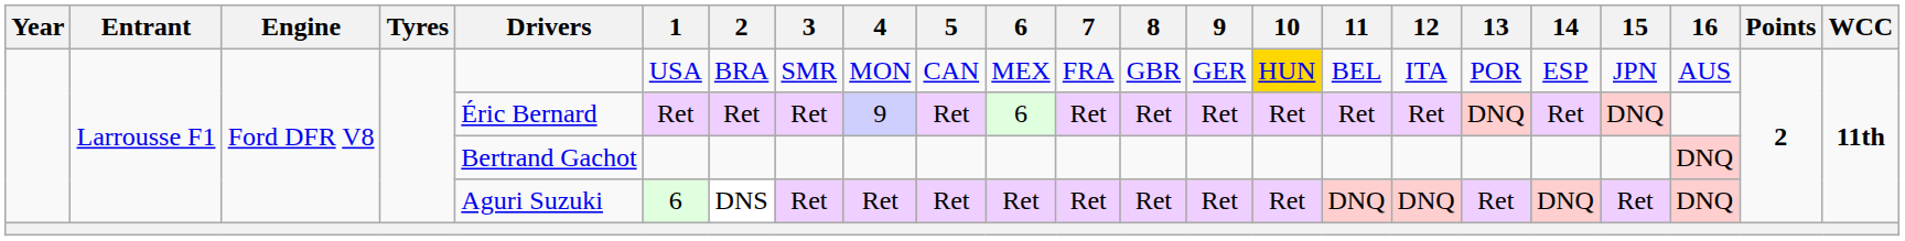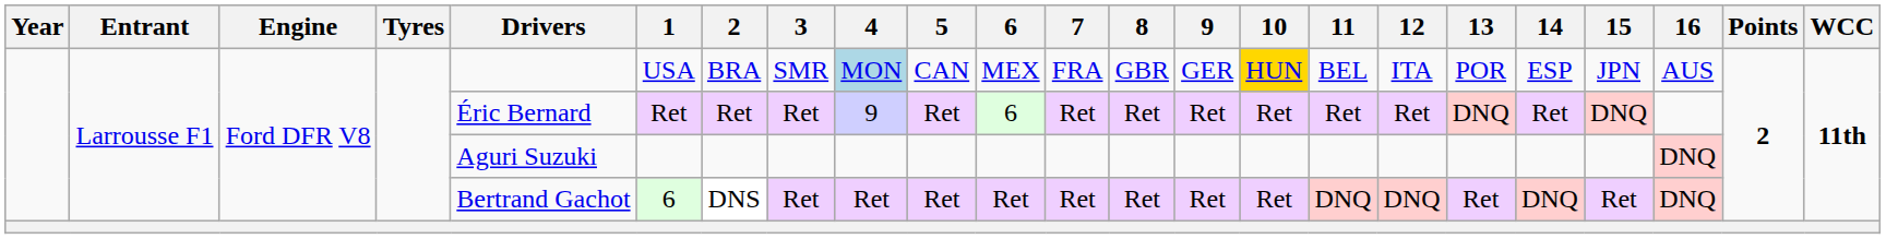row 2 | 4: no background -> lightblue background
row 4 | Drivers: Bertrand Gachot -> Aguri Suzuki
row 5 | Drivers: Aguri Suzuki -> Bertrand Gachot
